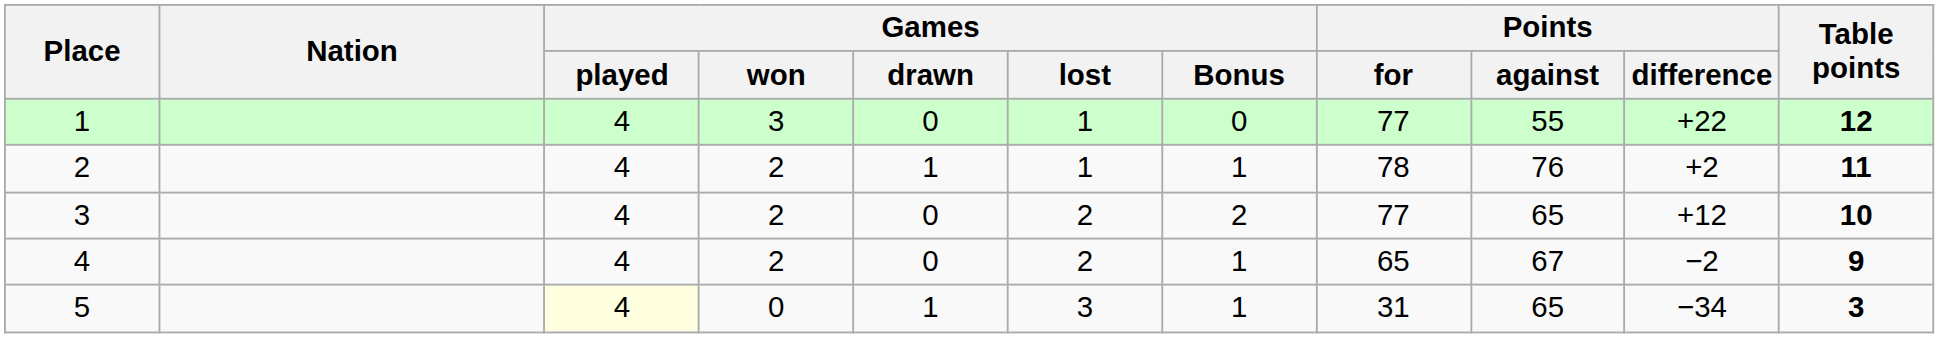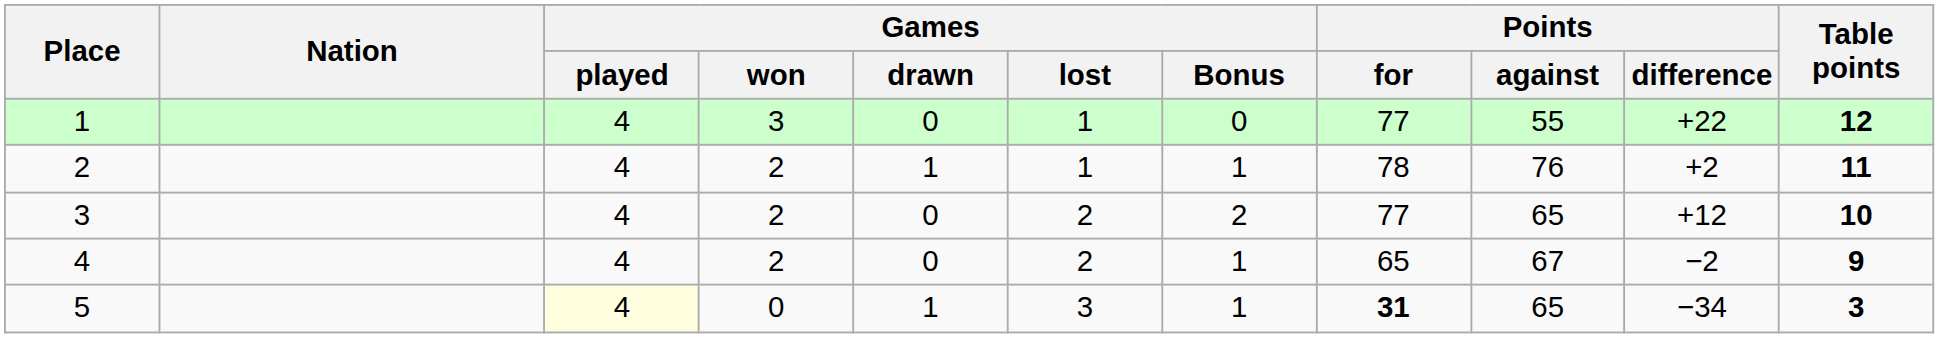5 | Points / for: normal -> bold
